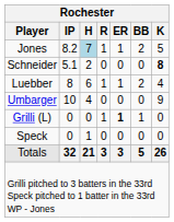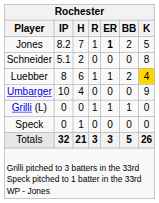Jones | H: lightblue background -> no background
Jones | ER: normal -> bold
Schneider | K: bold -> normal
Luebber | K: no background -> gold background
Grilli (L) | ER: bold -> normal
